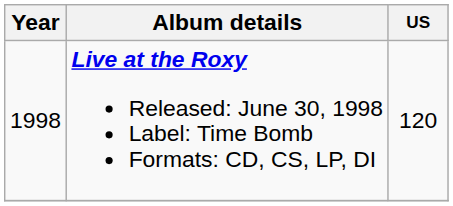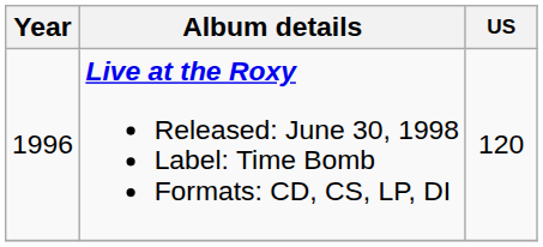row 2 | Year: 1998 -> 1996
